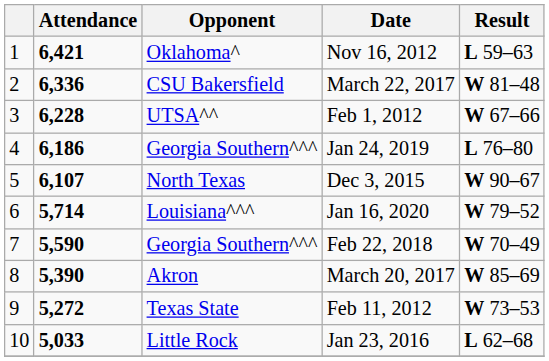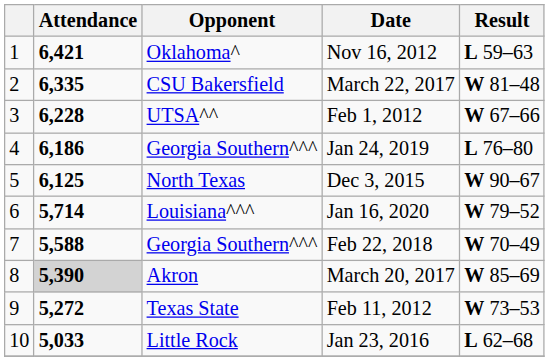March 22, 2017 | Attendance: 6,336 -> 6,335
Dec 3, 2015 | Attendance: 6,107 -> 6,125
Feb 22, 2018 | Attendance: 5,590 -> 5,588
March 20, 2017 | Attendance: no background -> lightgrey background
